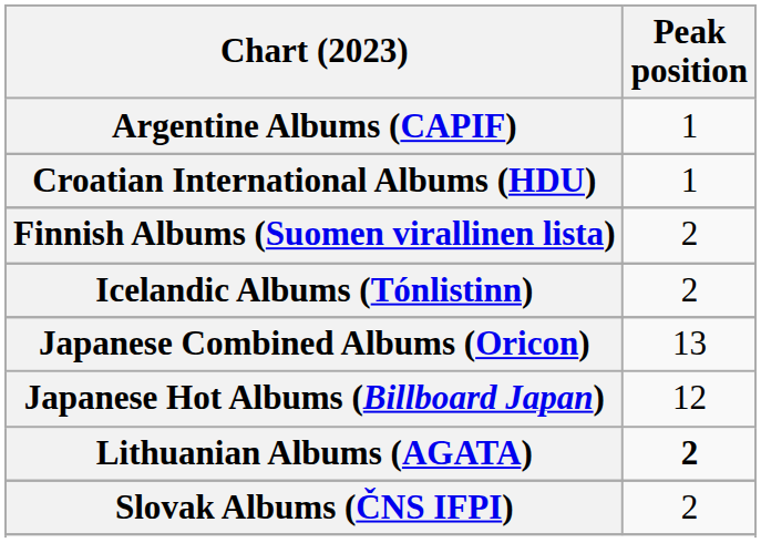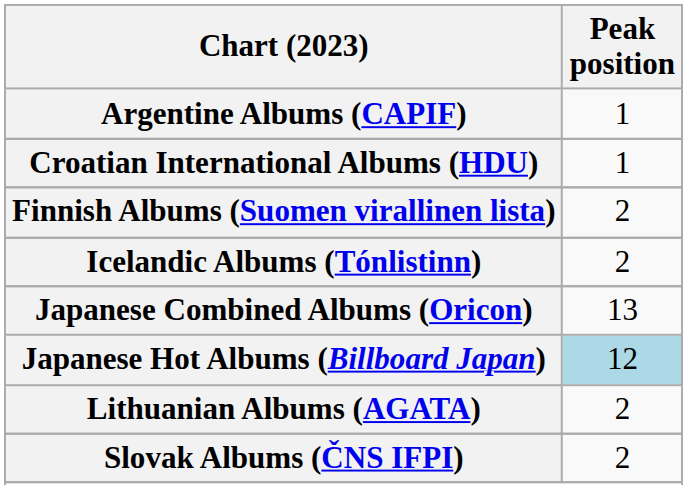Japanese Hot Albums (Billboard Japan) | Peak position: no background -> lightblue background
Lithuanian Albums (AGATA) | Peak position: bold -> normal
